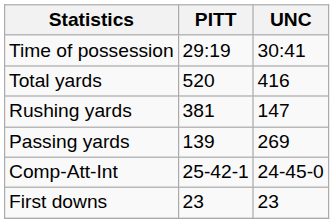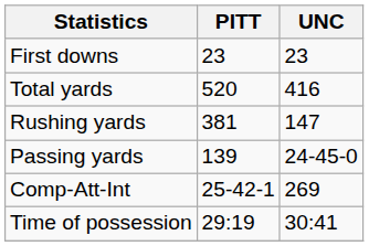rows swapped: First downs <-> Time of possession
Passing yards | UNC: 269 -> 24-45-0
Comp-Att-Int | UNC: 24-45-0 -> 269
